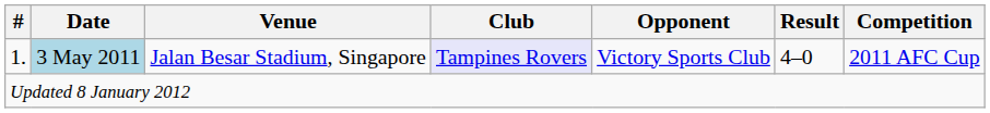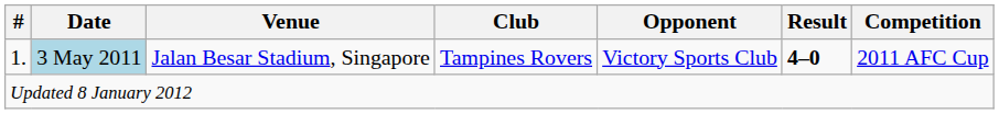1. | Club: lavender background -> no background
1. | Result: normal -> bold
